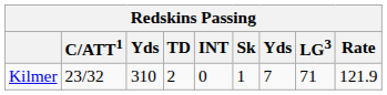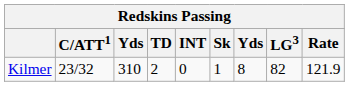Kilmer | column 7: 7 -> 8
Kilmer | LG3: 71 -> 82
